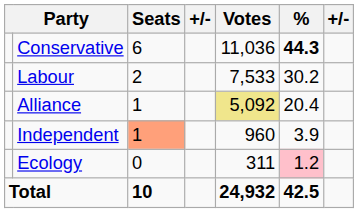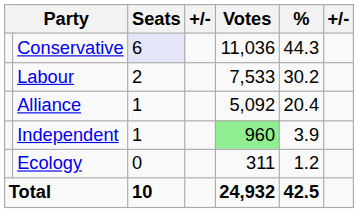Conservative | Seats: no background -> lavender background
Conservative | %: bold -> normal
Alliance | Votes: khaki background -> no background
Independent | Seats: lightsalmon background -> no background
Independent | Votes: no background -> lightgreen background
Ecology | %: pink background -> no background
